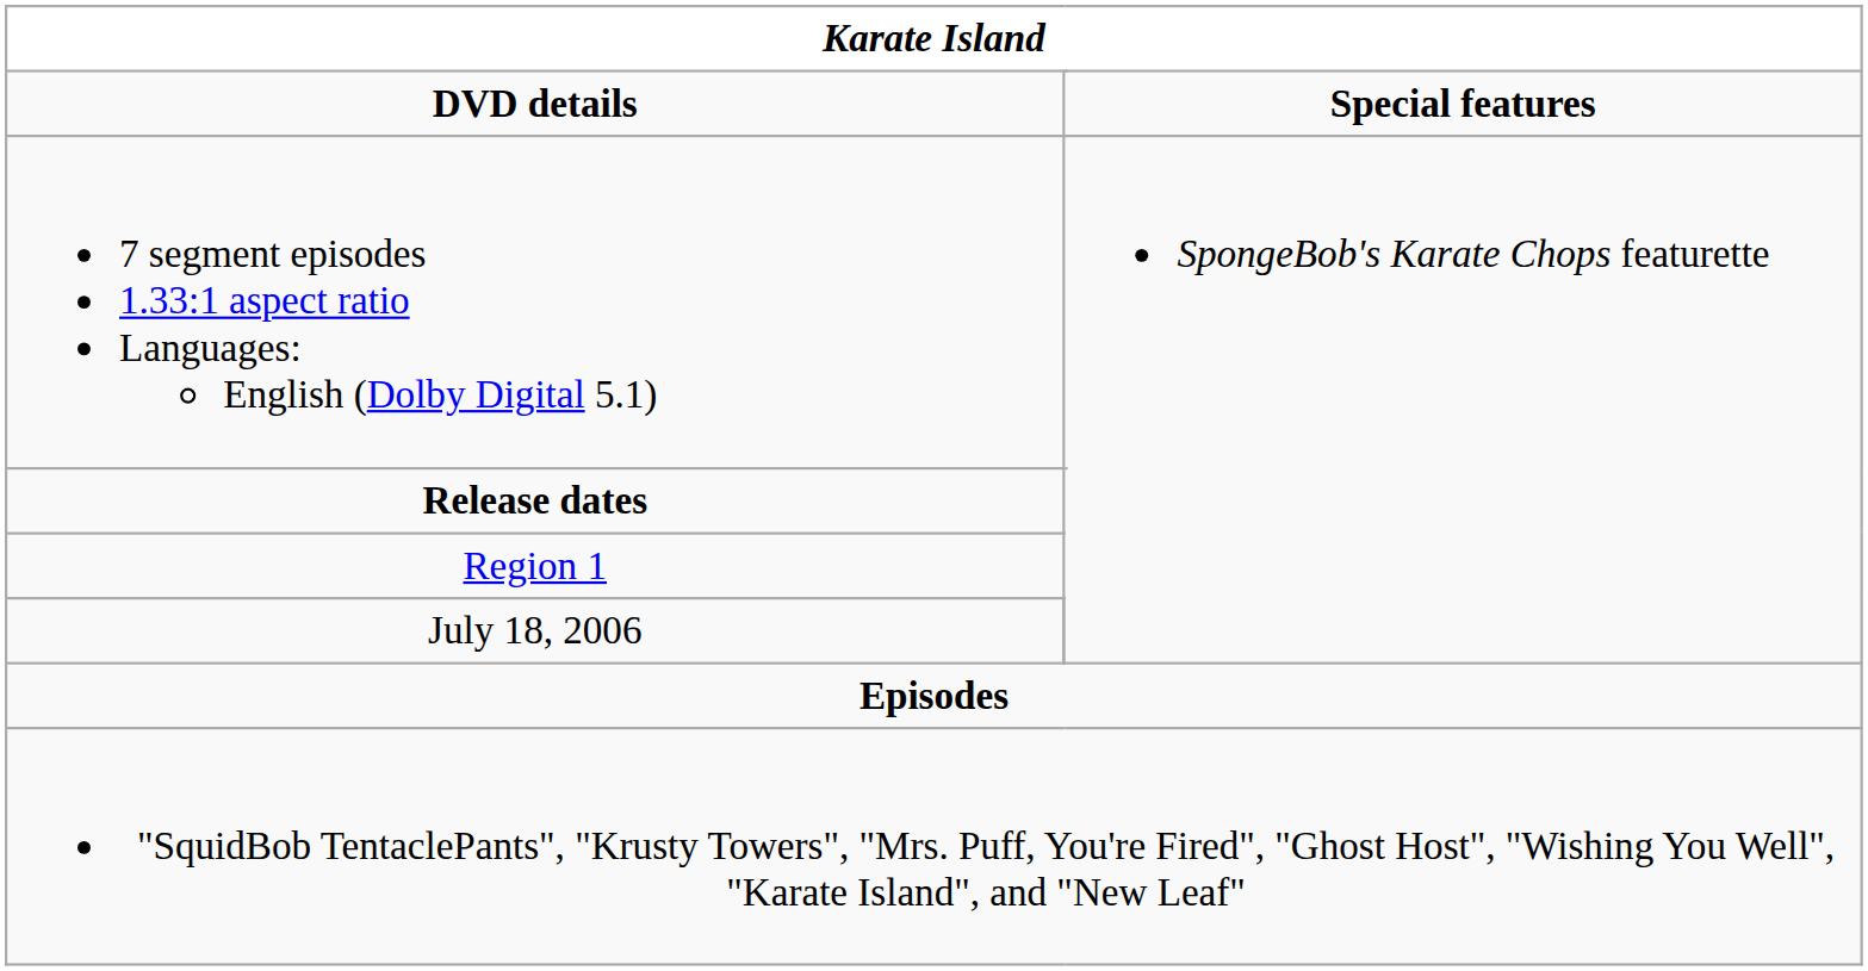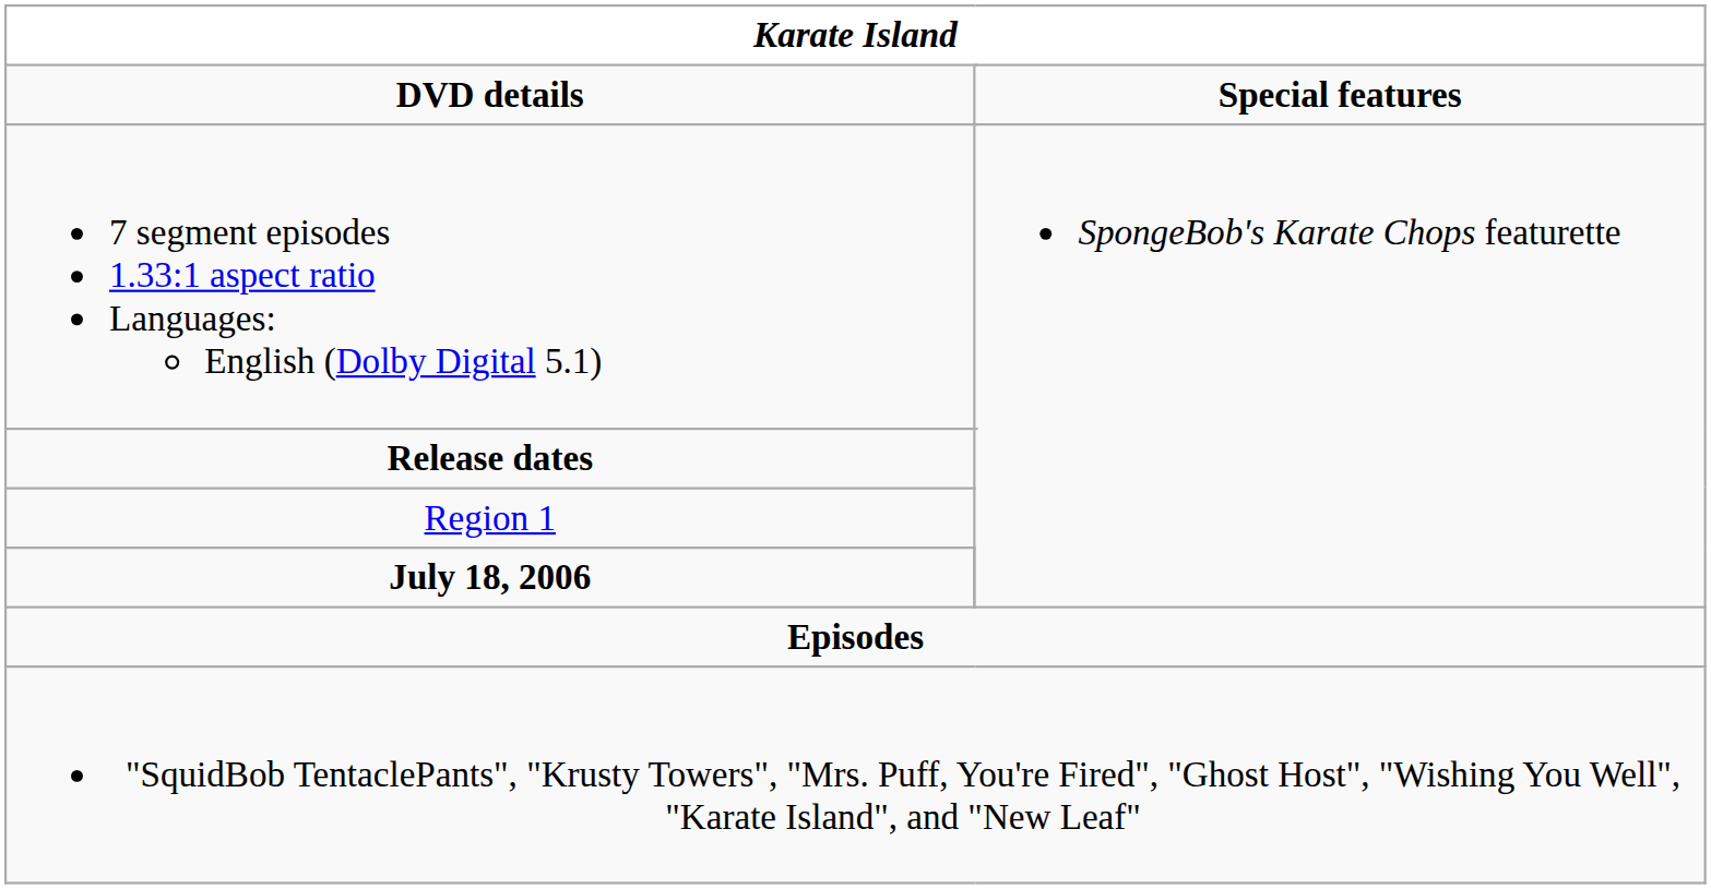July 18, 2006 | column 1: normal -> bold
